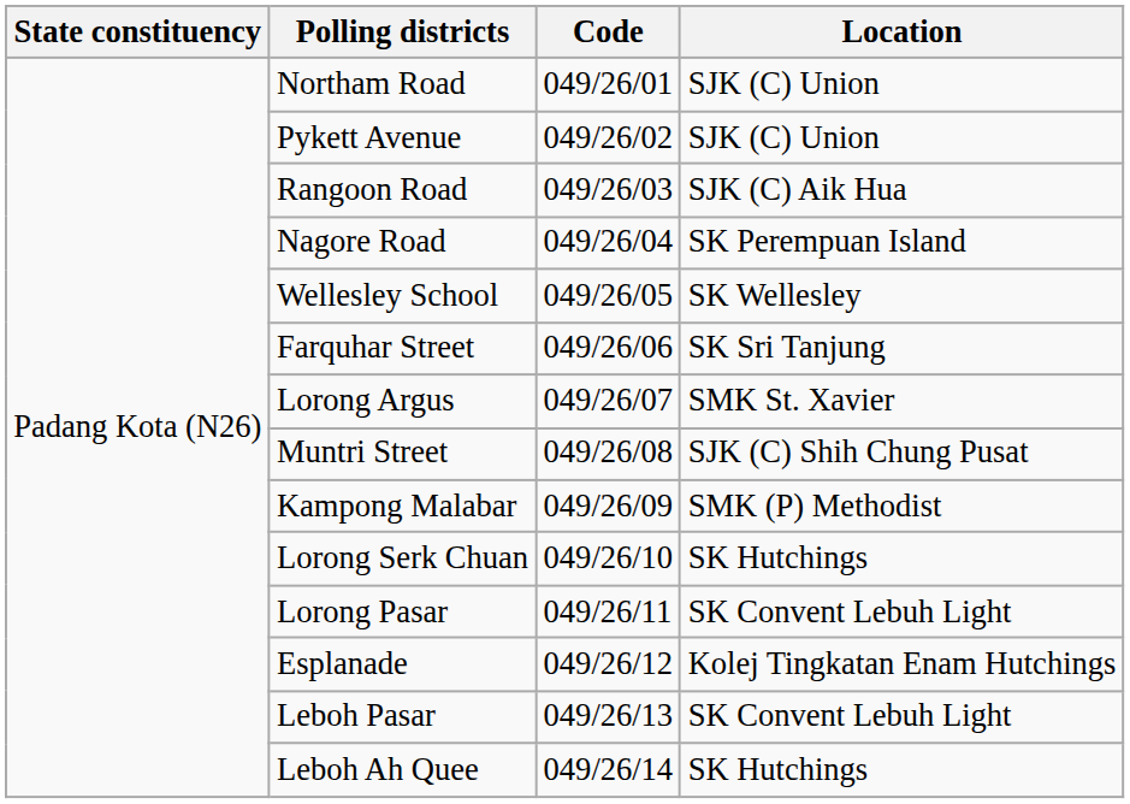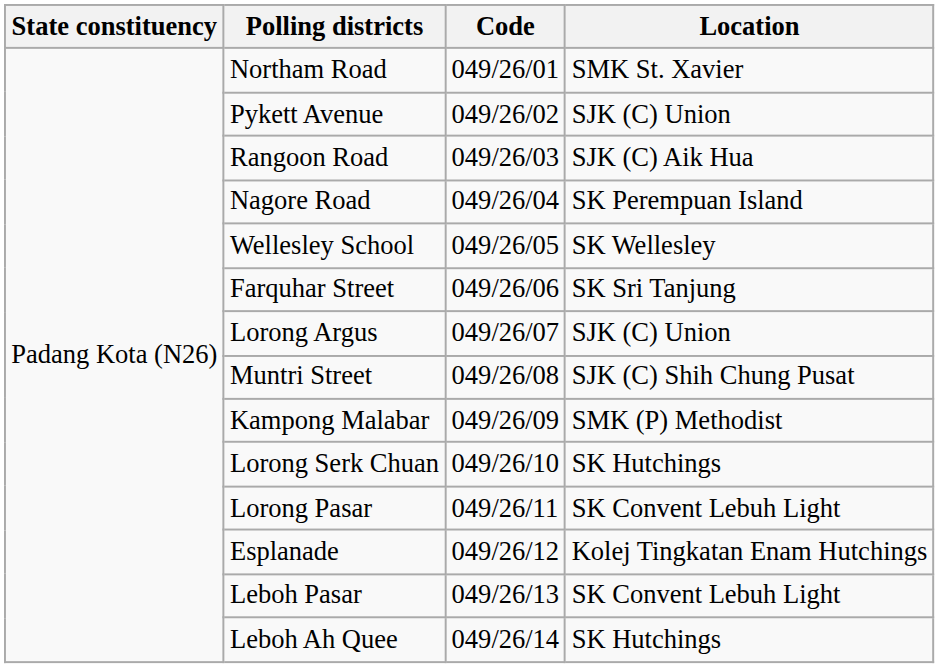Northam Road | Location: SJK (C) Union -> SMK St. Xavier
Lorong Argus | Location: SMK St. Xavier -> SJK (C) Union
